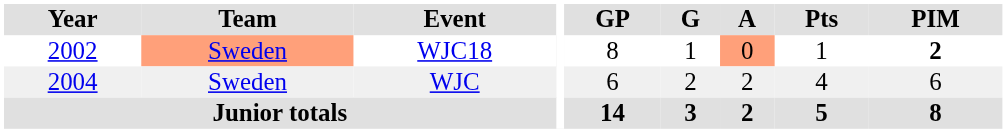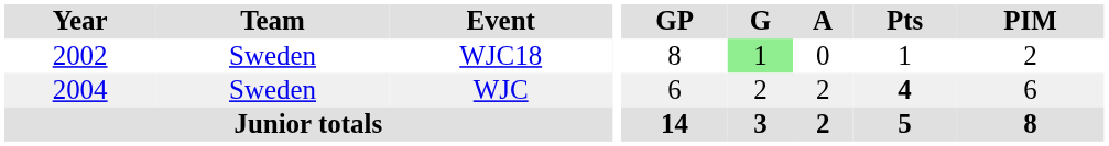WJC18 | Team: lightsalmon background -> no background
WJC18 | G: no background -> lightgreen background
WJC18 | A: lightsalmon background -> no background
WJC18 | PIM: bold -> normal
WJC | Pts: normal -> bold
